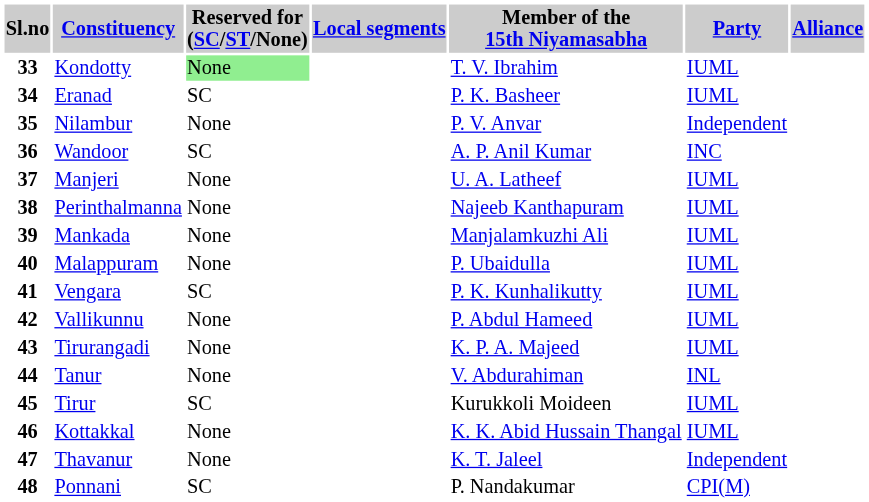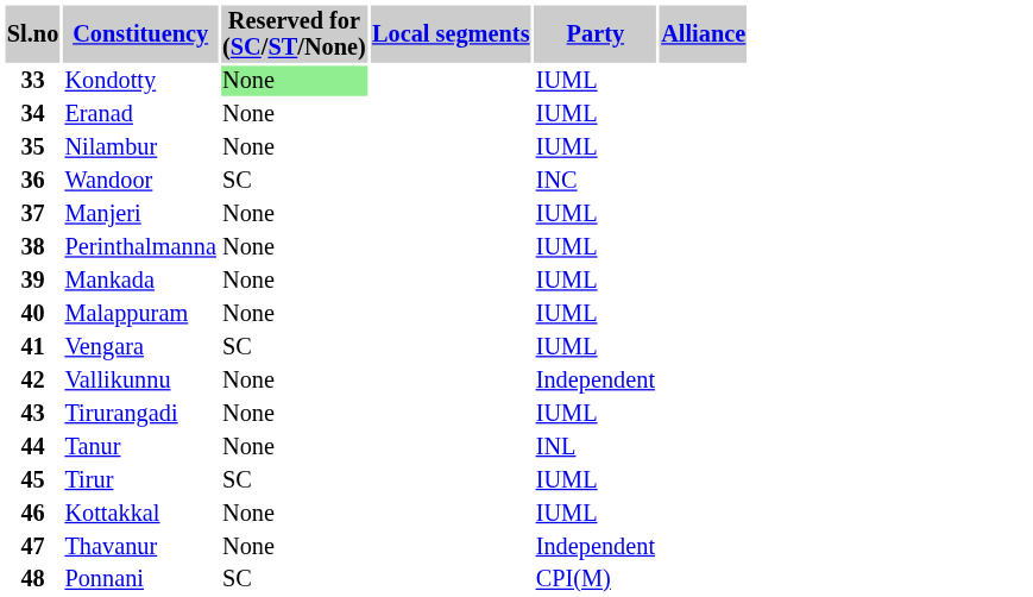- column: Member of the 15th Niyamasabha | T. V. Ibrahim | P. K. Basheer | P. V. Anvar | A. P. Anil Kumar | U. A. Latheef | Najeeb Kanthapuram | Manjalamkuzhi Ali | P. Ubaidulla | P. K. Kunhalikutty | P. Abdul Hameed | K. P. A. Majeed | V. Abdurahiman | Kurukkoli Moideen | K. K. Abid Hussain Thangal | K. T. Jaleel | P. Nandakumar
34 | Reserved for (SC/ST/None): SC -> None
35 | Party: Independent -> IUML
42 | Party: IUML -> Independent
